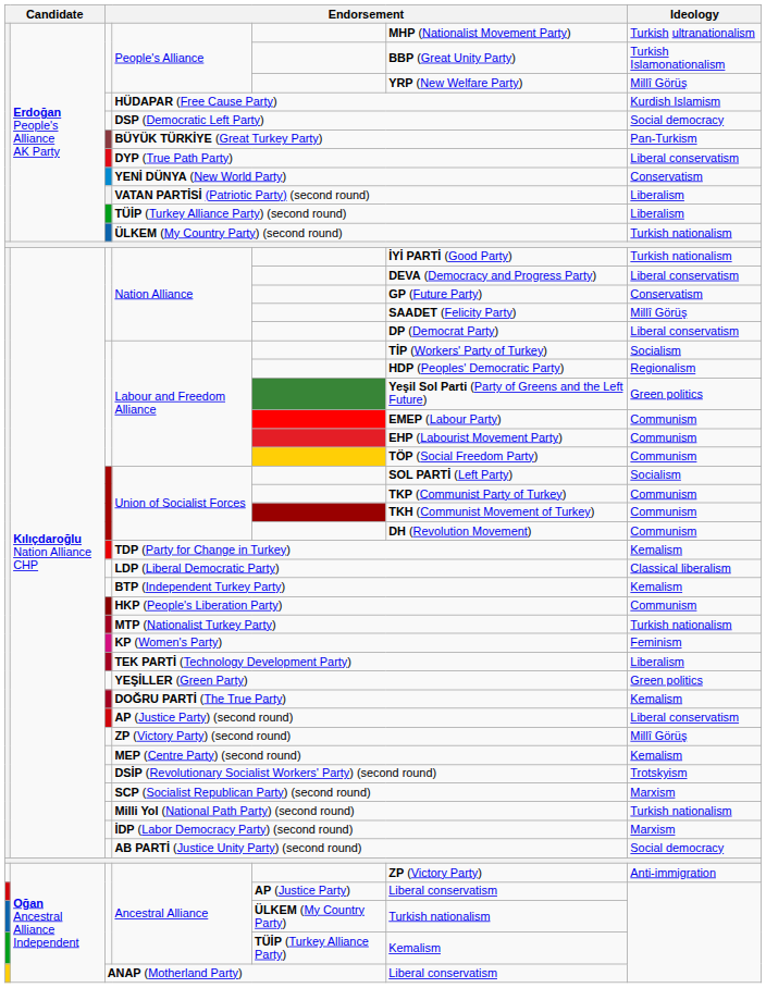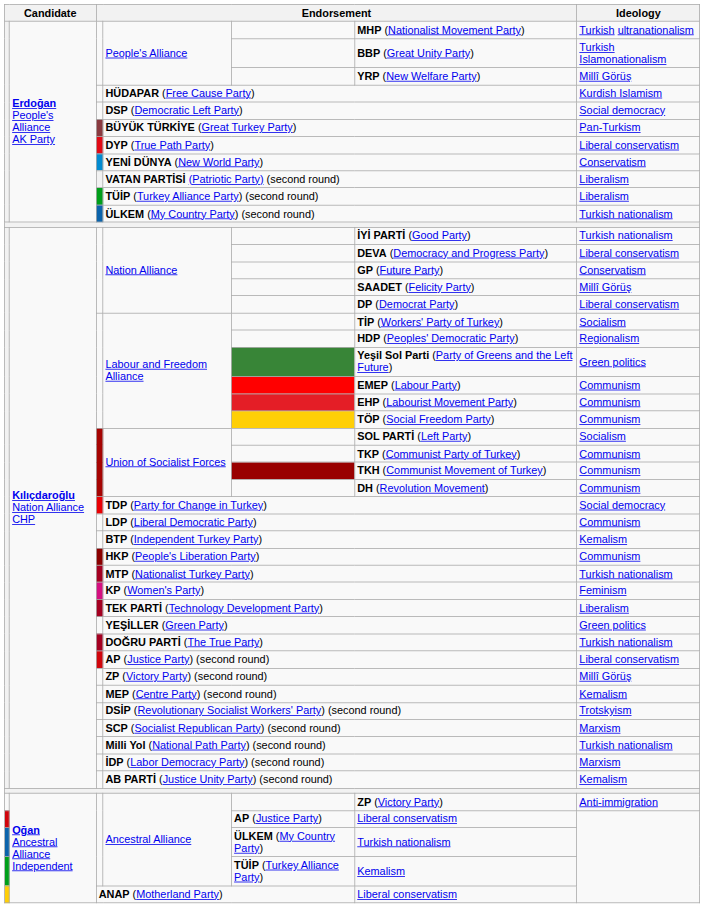TDP (Party for Change in Turkey) | Ideology: Kemalism -> Social democracy
LDP (Liberal Democratic Party) | Ideology: Classical liberalism -> Communism
DOĞRU PARTİ (The True Party) | Ideology: Kemalism -> Turkish nationalism
AB PARTİ (Justice Unity Party) (second round) | Ideology: Social democracy -> Kemalism
